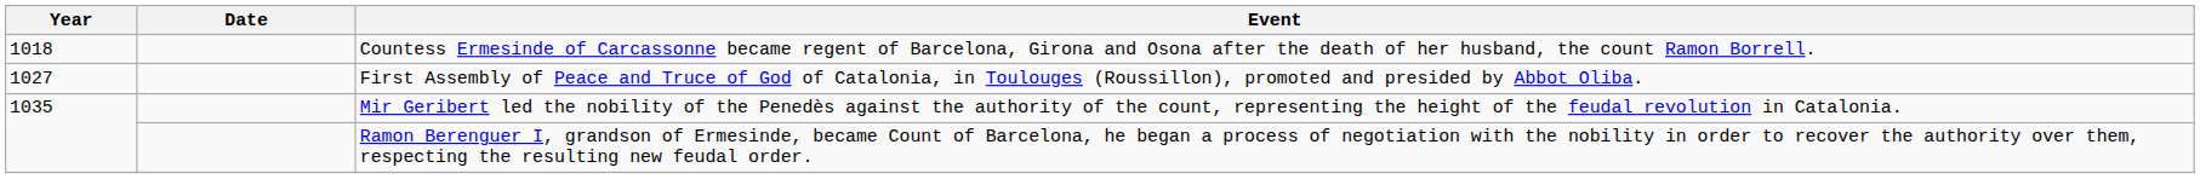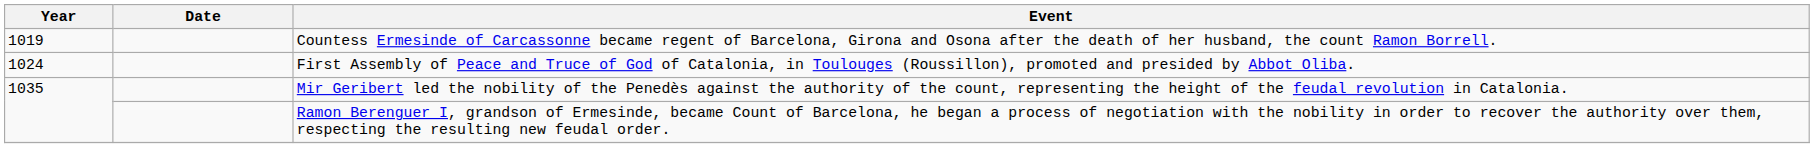row 2 | Year: 1018 -> 1019
row 3 | Year: 1027 -> 1024
